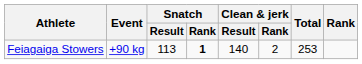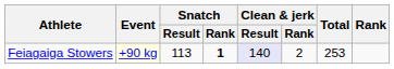Feiagaiga Stowers | Event: no background -> lightyellow background
Feiagaiga Stowers | Clean & jerk / Result: no background -> lavender background
